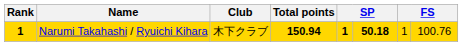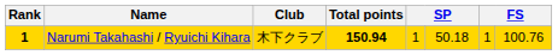Narumi Takahashi / Ryuichi Kihara | column 5: bold -> normal
Narumi Takahashi / Ryuichi Kihara | column 6: bold -> normal
